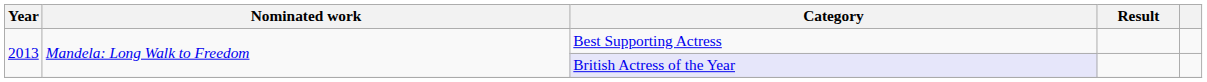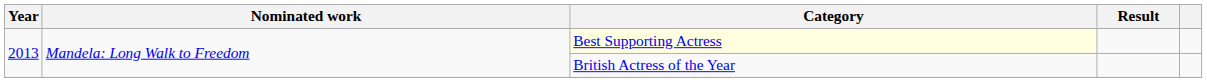Best Supporting Actress | Category: no background -> lightyellow background
British Actress of the Year | Category: lavender background -> no background
